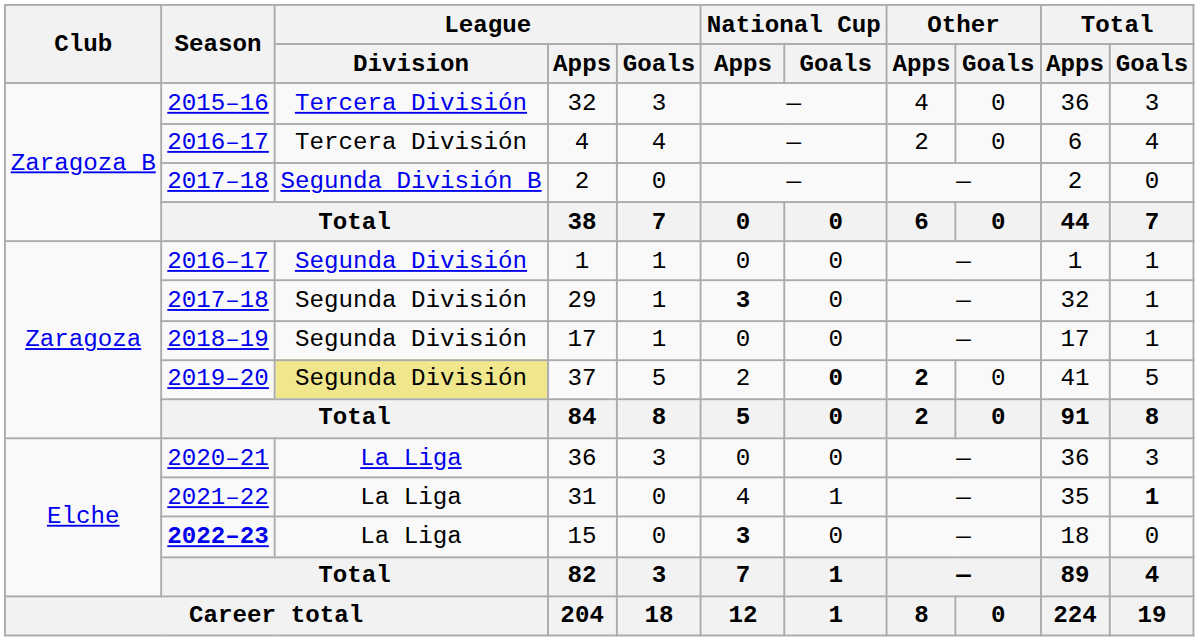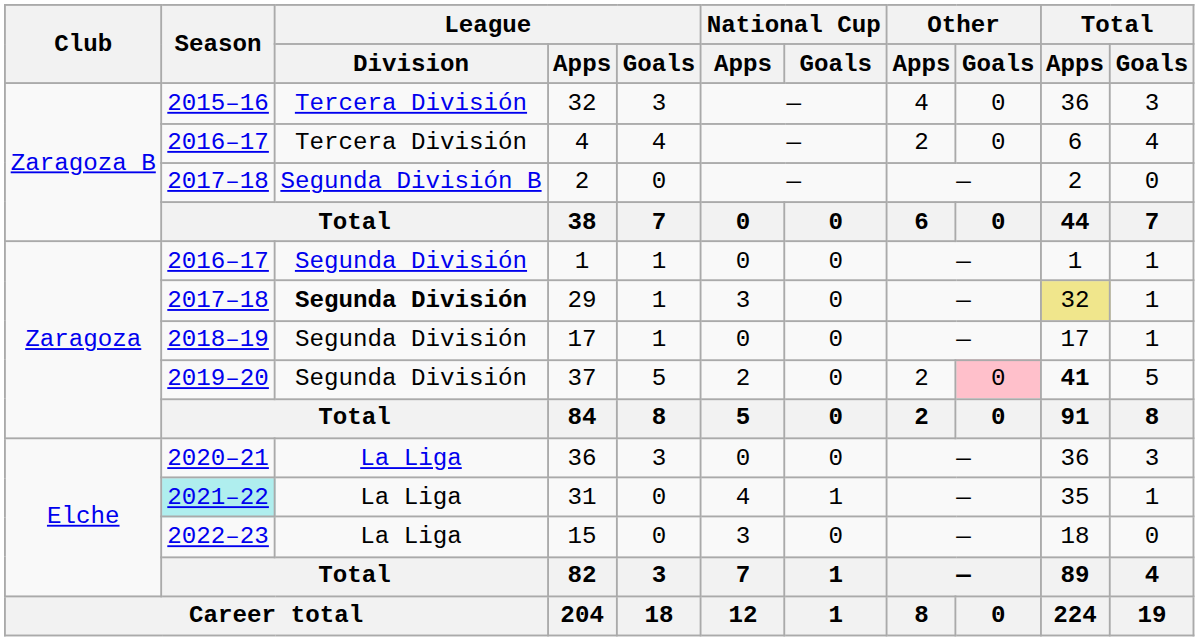29 | League / Division: normal -> bold
29 | National Cup / Apps: bold -> normal
29 | Total / Apps: no background -> khaki background
37 | League / Division: khaki background -> no background
37 | National Cup / Goals: bold -> normal
37 | Other / Apps: bold -> normal
37 | Other / Goals: no background -> pink background
37 | Total / Apps: normal -> bold
31 | Season: no background -> paleturquoise background
31 | Total / Goals: bold -> normal
15 | Season: bold -> normal
15 | National Cup / Apps: bold -> normal
